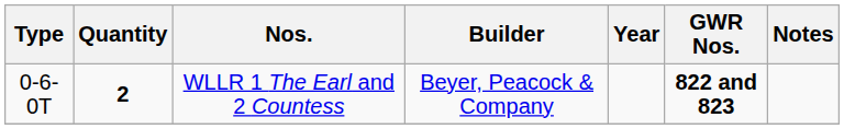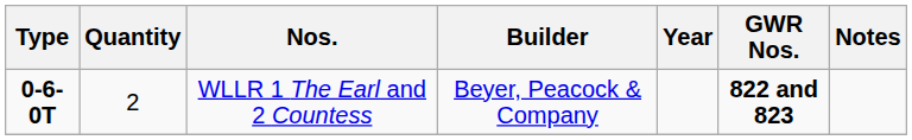WLLR 1 The Earl and 2 Countess | Type: normal -> bold
WLLR 1 The Earl and 2 Countess | Quantity: bold -> normal
